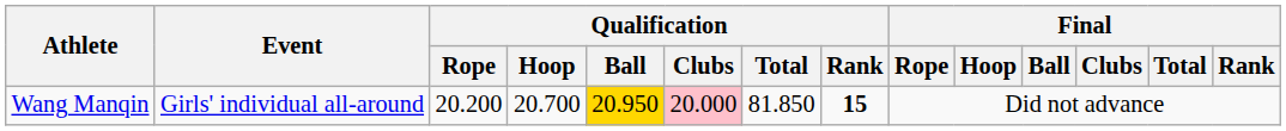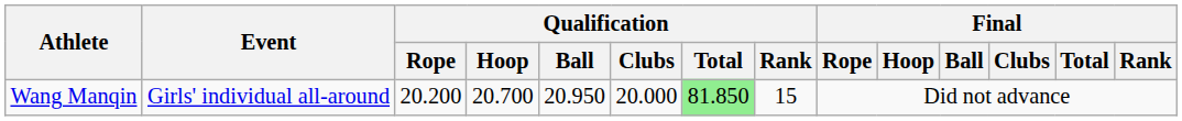row 3 | Qualification / Ball: gold background -> no background
row 3 | Qualification / Clubs: pink background -> no background
row 3 | Qualification / Total: no background -> lightgreen background
row 3 | Qualification / Rank: bold -> normal
